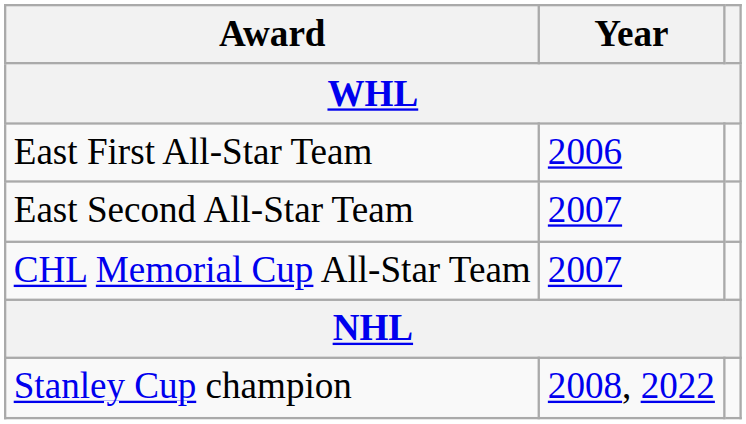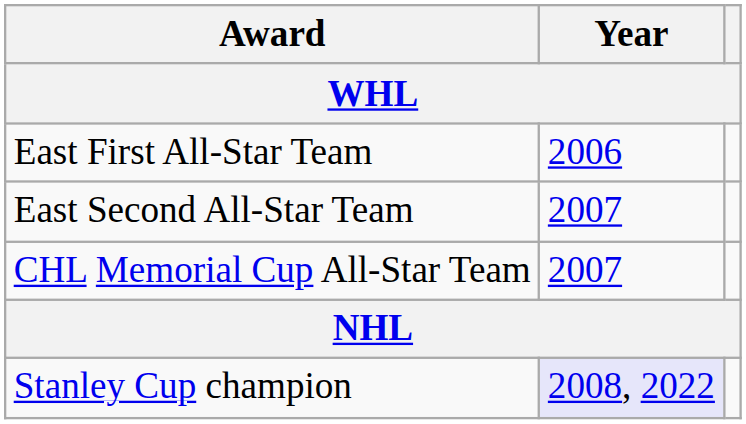Stanley Cup champion | Year: no background -> lavender background
